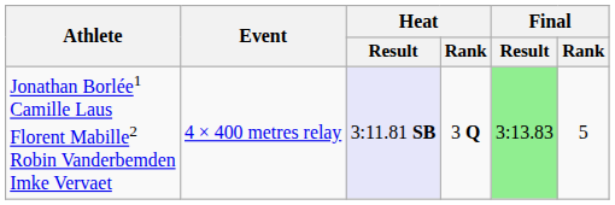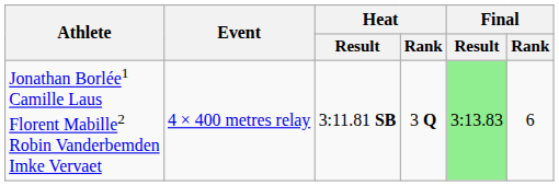row 3 | Heat / Result: lavender background -> no background
row 3 | Final / Rank: 5 -> 6
